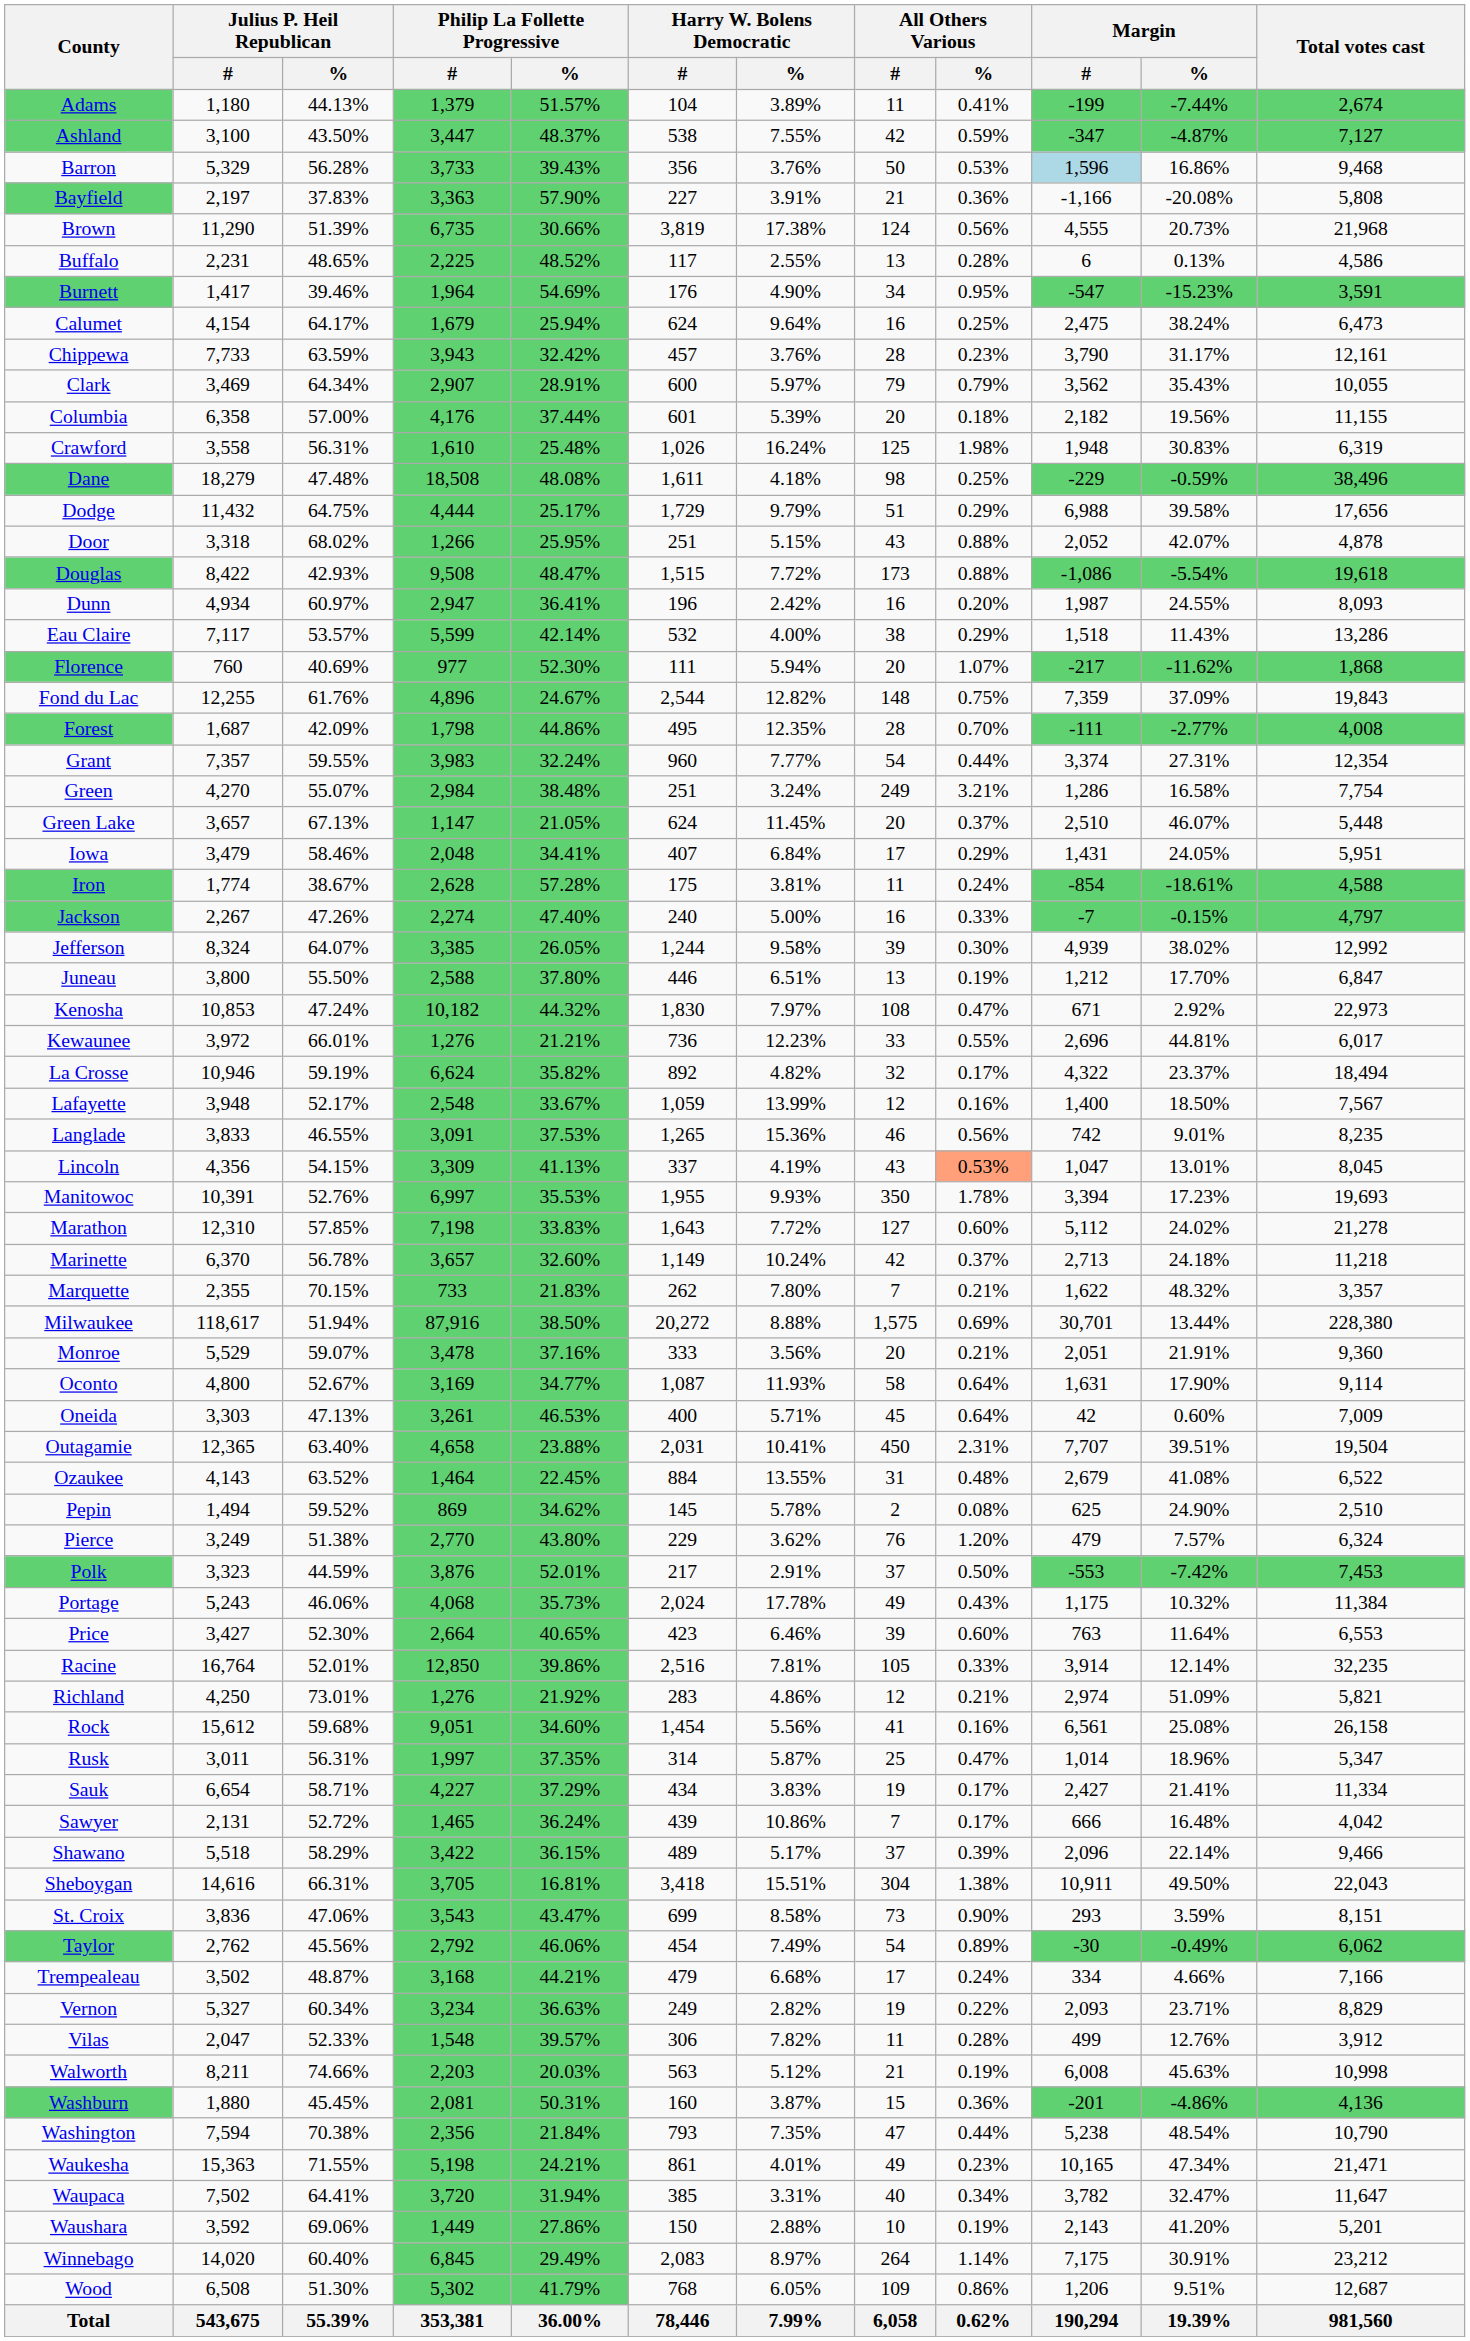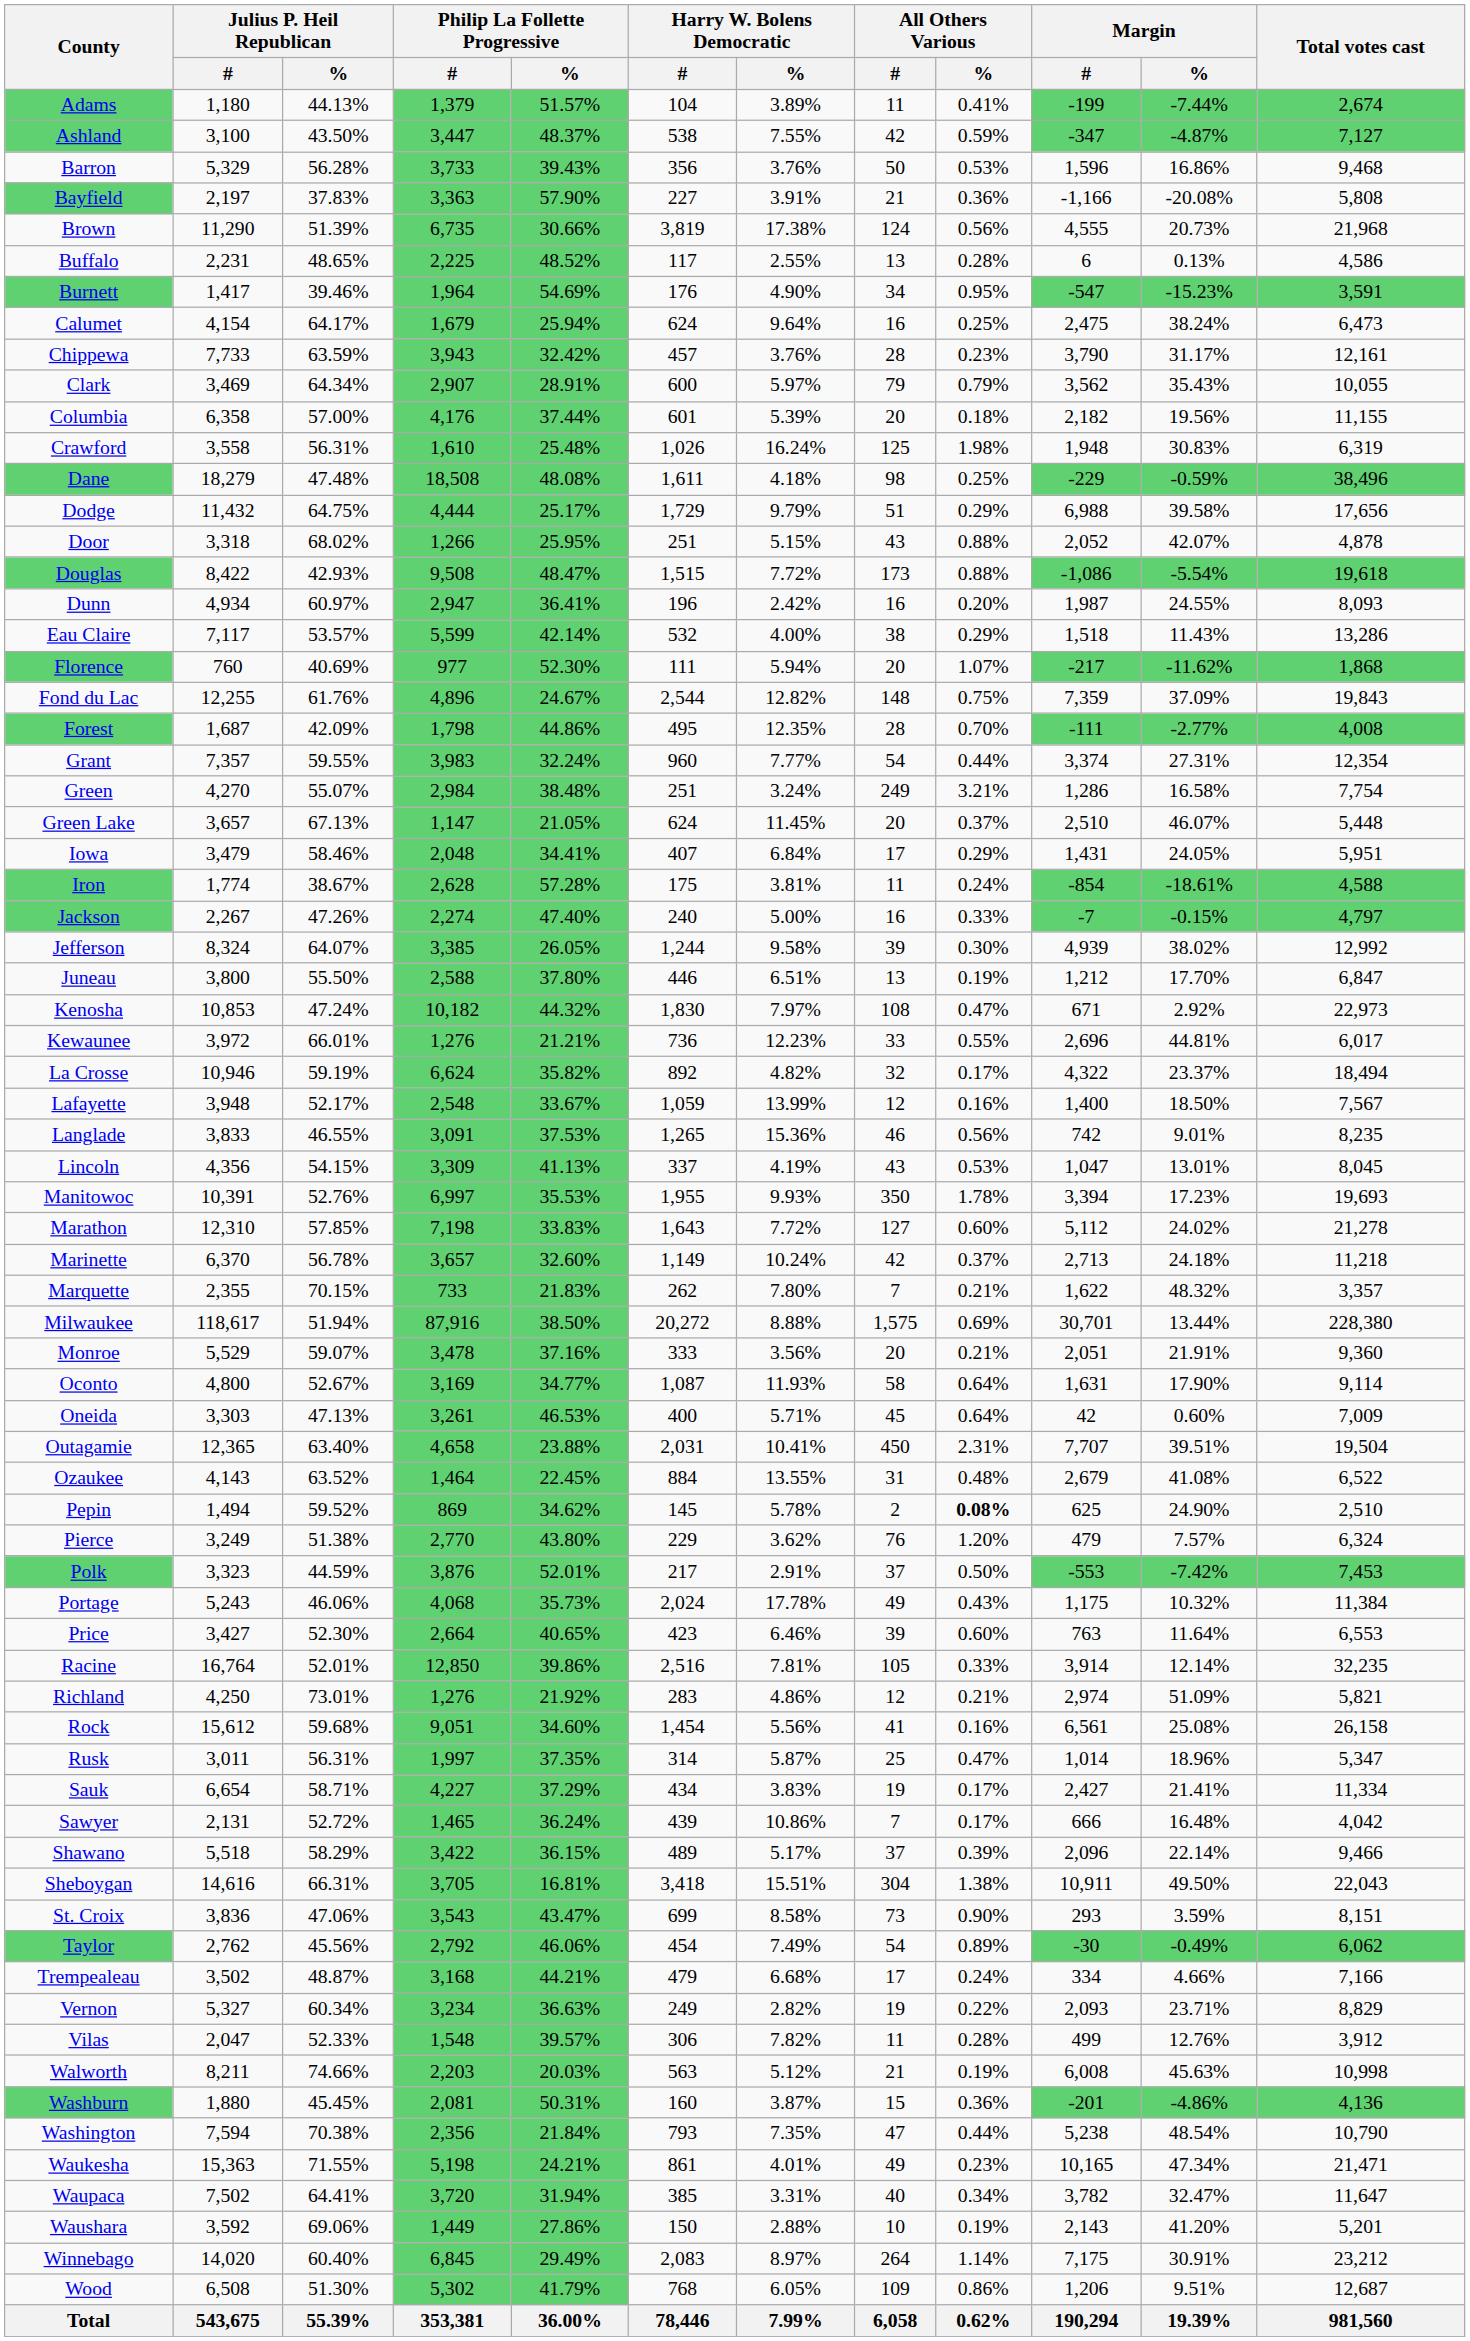Barron | Margin / #: lightblue background -> no background
Lincoln | All Others Various / %: lightsalmon background -> no background
Pepin | All Others Various / %: normal -> bold
